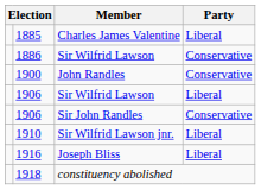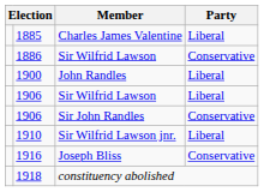1900 | Party: Conservative -> Liberal
1916 | Party: Liberal -> Conservative
